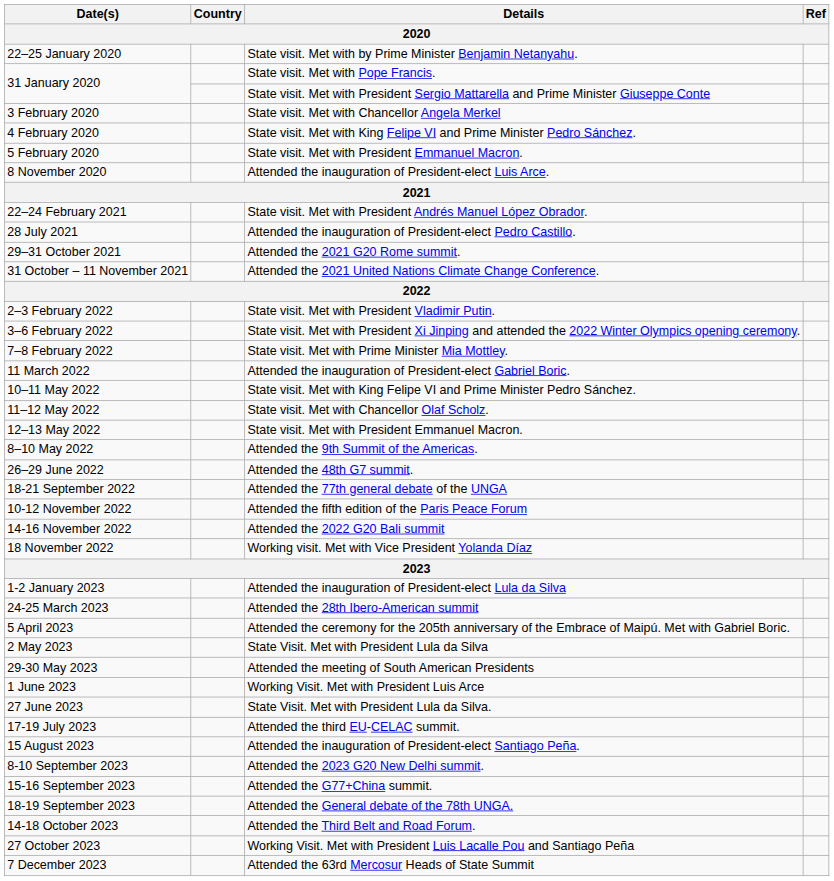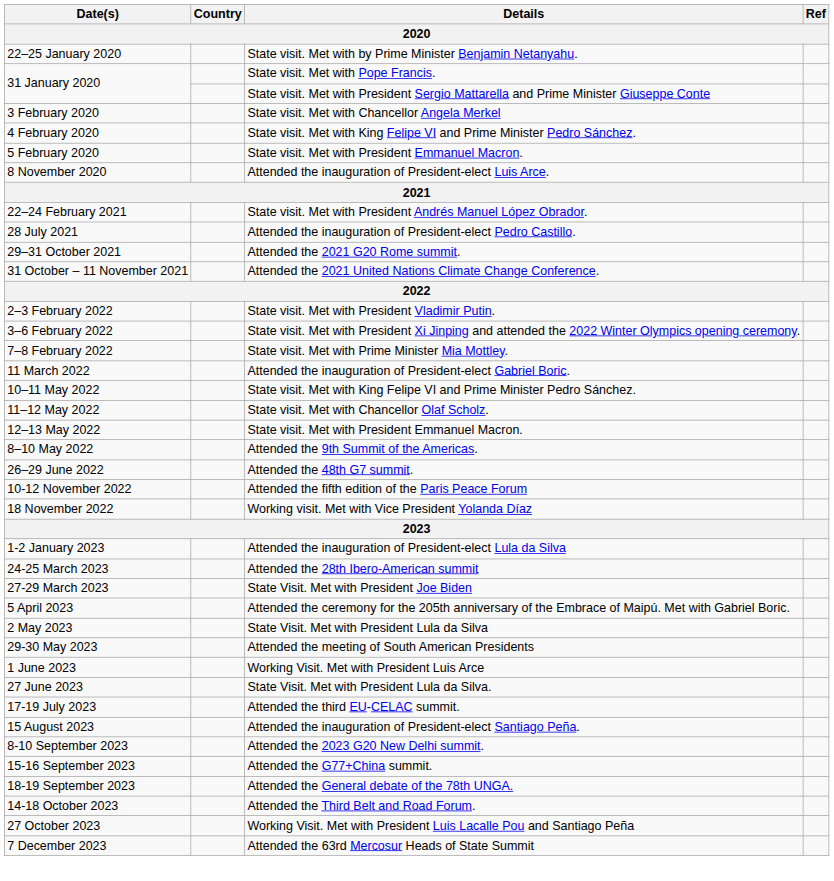- row: 18-21 September 2022 | Attended the 77th general debate of the UNGA
- row: 14-16 November 2022 | Attended the 2022 G20 Bali summit
+ row: 27-29 March 2023 | State Visit. Met with President Joe Biden
